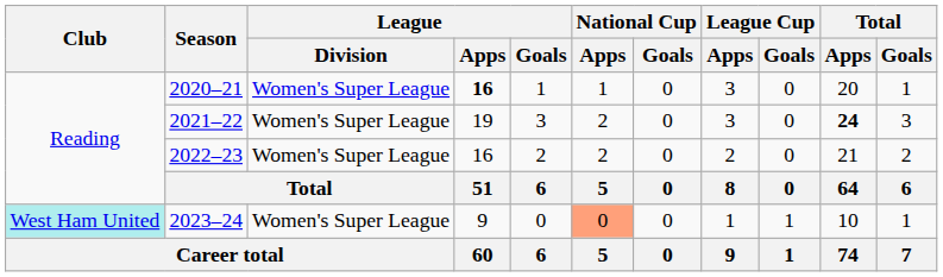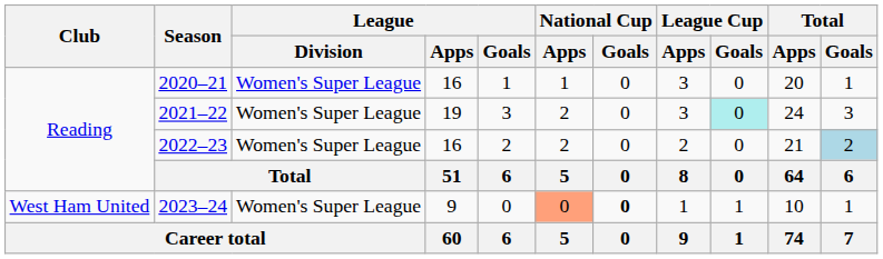2020–21 | League / Apps: bold -> normal
2021–22 | League Cup / Goals: no background -> paleturquoise background
2021–22 | Total / Apps: bold -> normal
2022–23 | Total / Goals: no background -> lightblue background
2023–24 | Club: paleturquoise background -> no background
2023–24 | National Cup / Goals: normal -> bold
